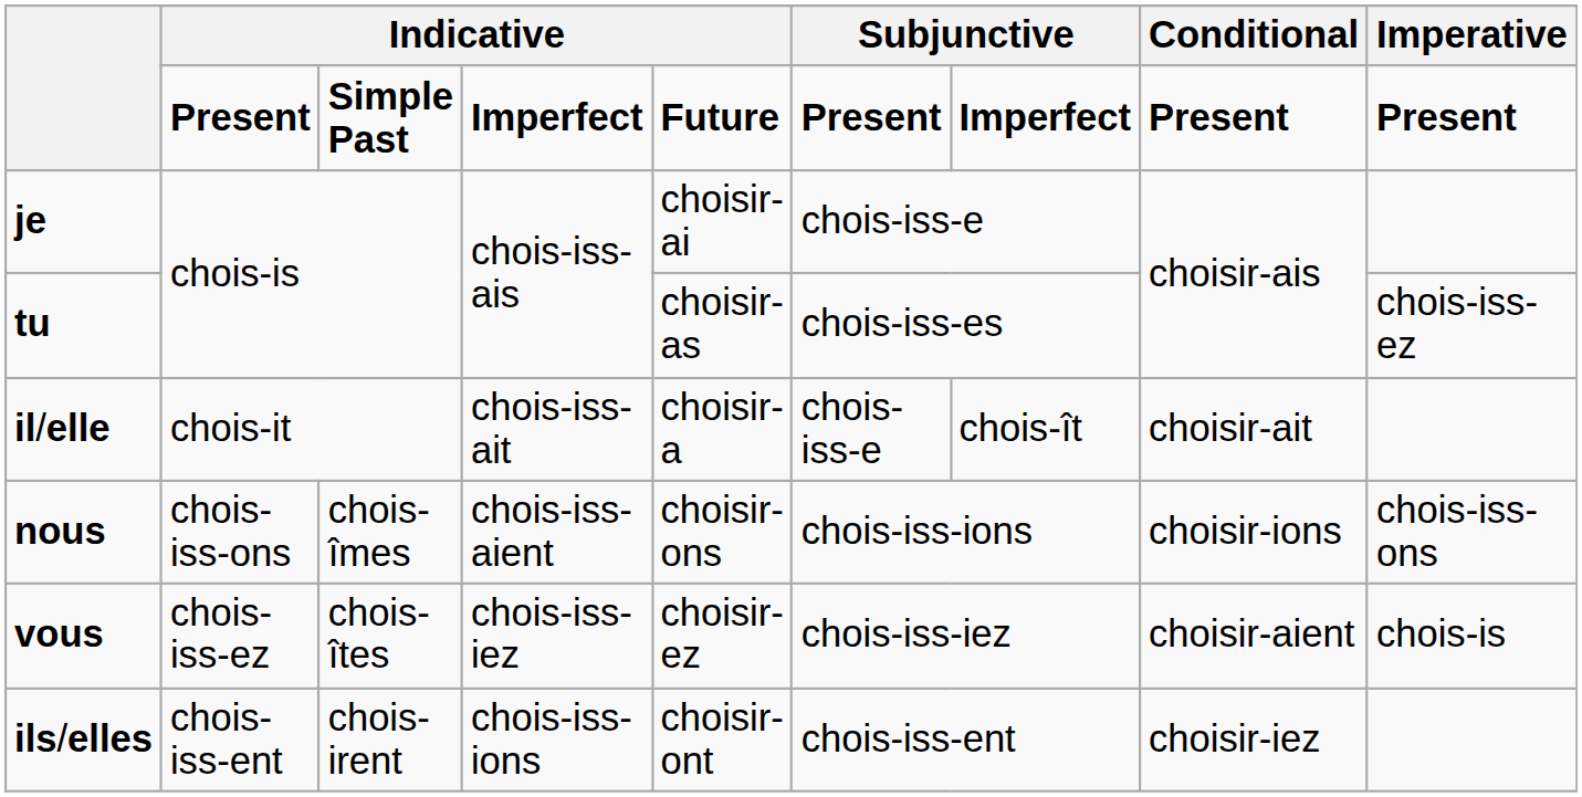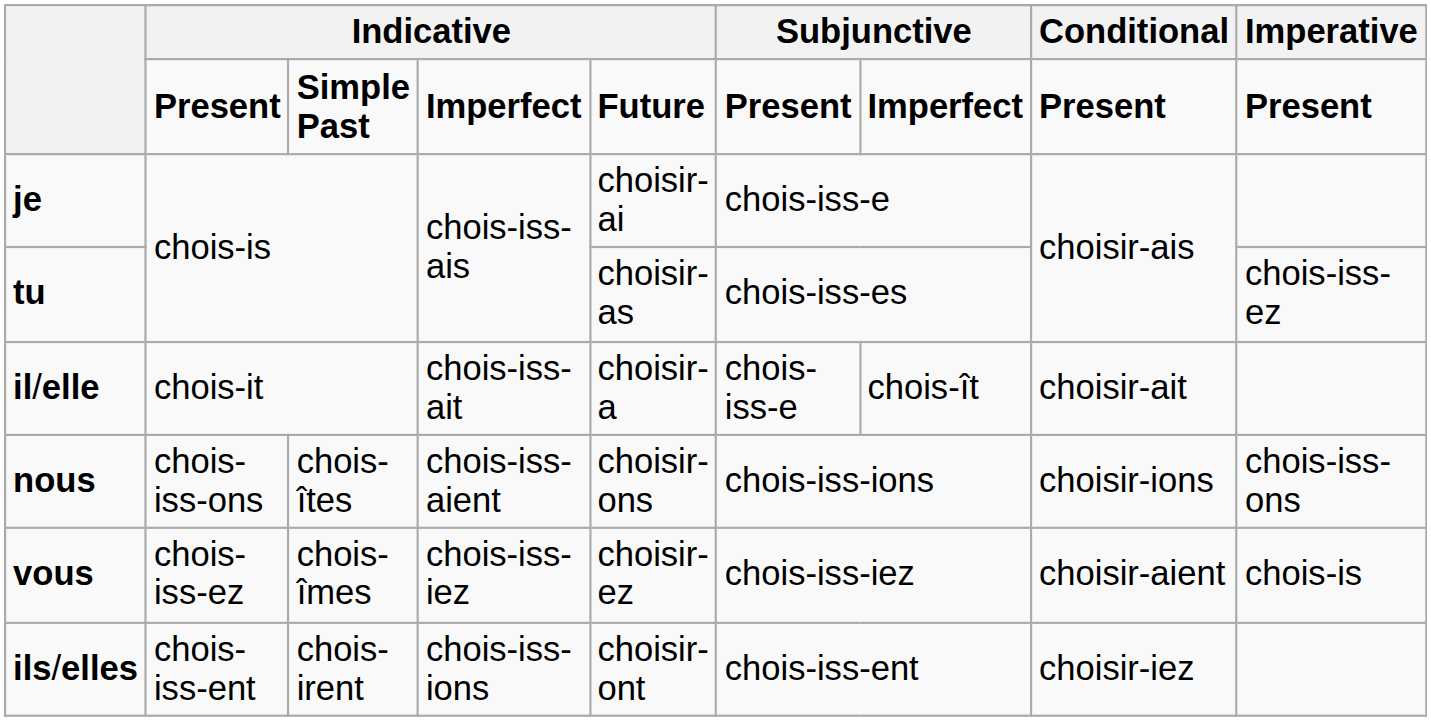nous | column 3: chois-îmes -> chois-îtes
vous | column 3: chois-îtes -> chois-îmes
